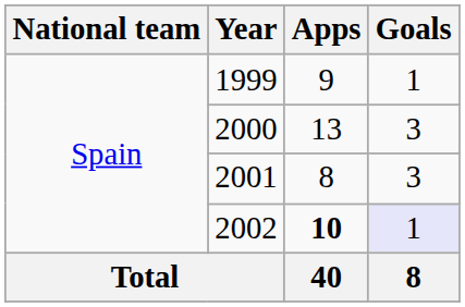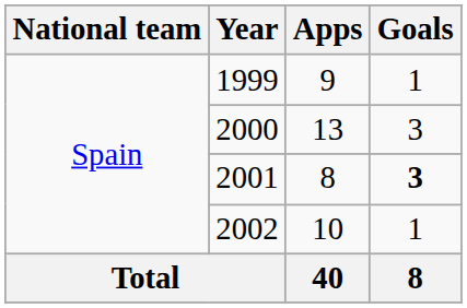2001 | Goals: normal -> bold
2002 | Apps: bold -> normal
2002 | Goals: lavender background -> no background
